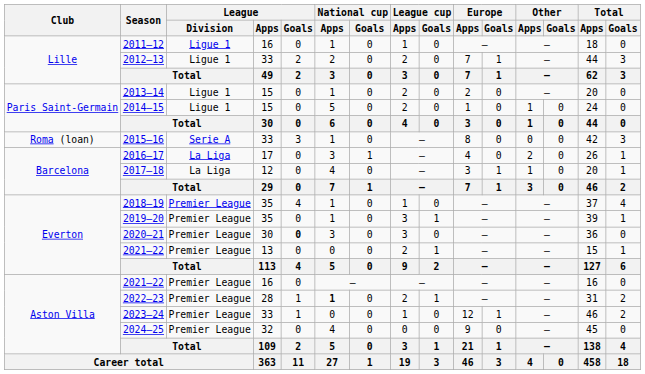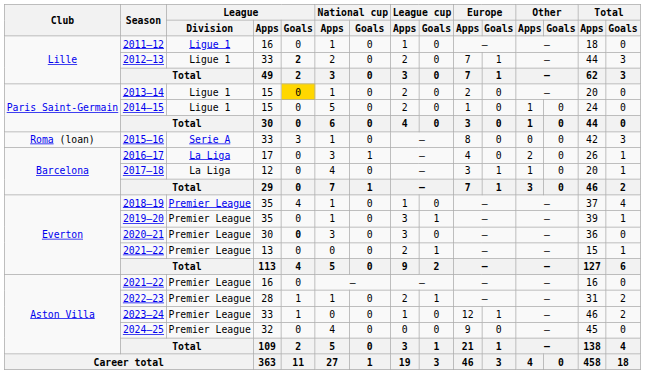2012–13 | League / Goals: normal -> bold
2013–14 | League / Goals: no background -> gold background
2022–23 | National cup / Apps: bold -> normal
